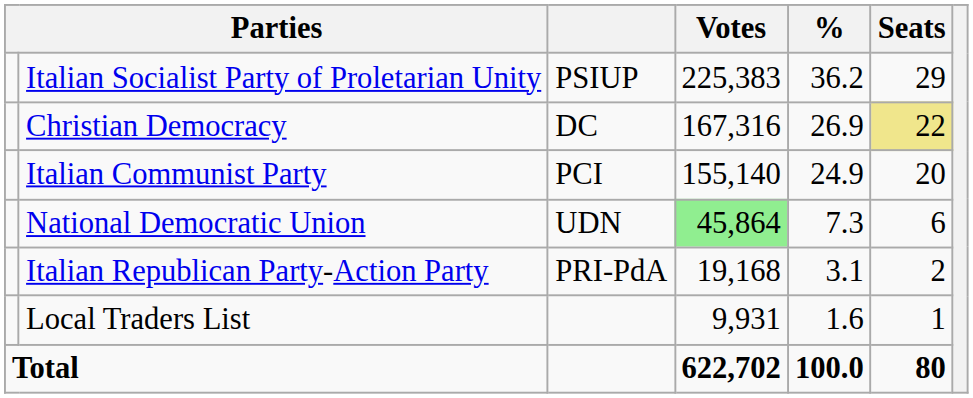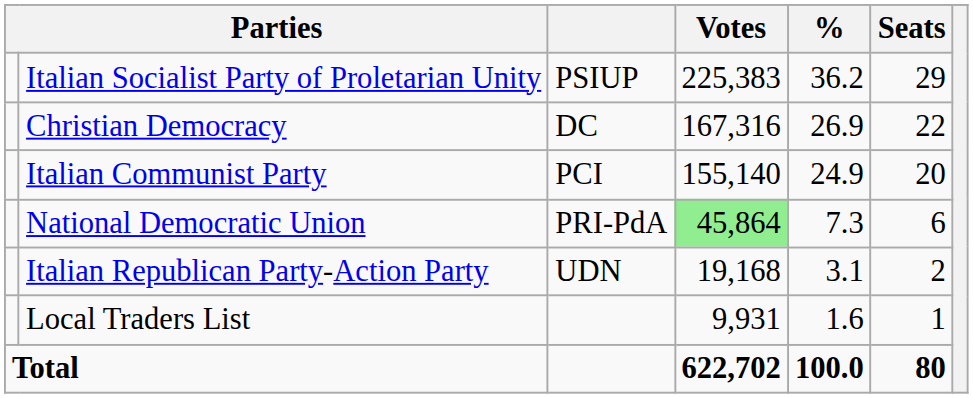Christian Democracy | Seats: khaki background -> no background
National Democratic Union | column 3: UDN -> PRI-PdA
Italian Republican Party-Action Party | column 3: PRI-PdA -> UDN
